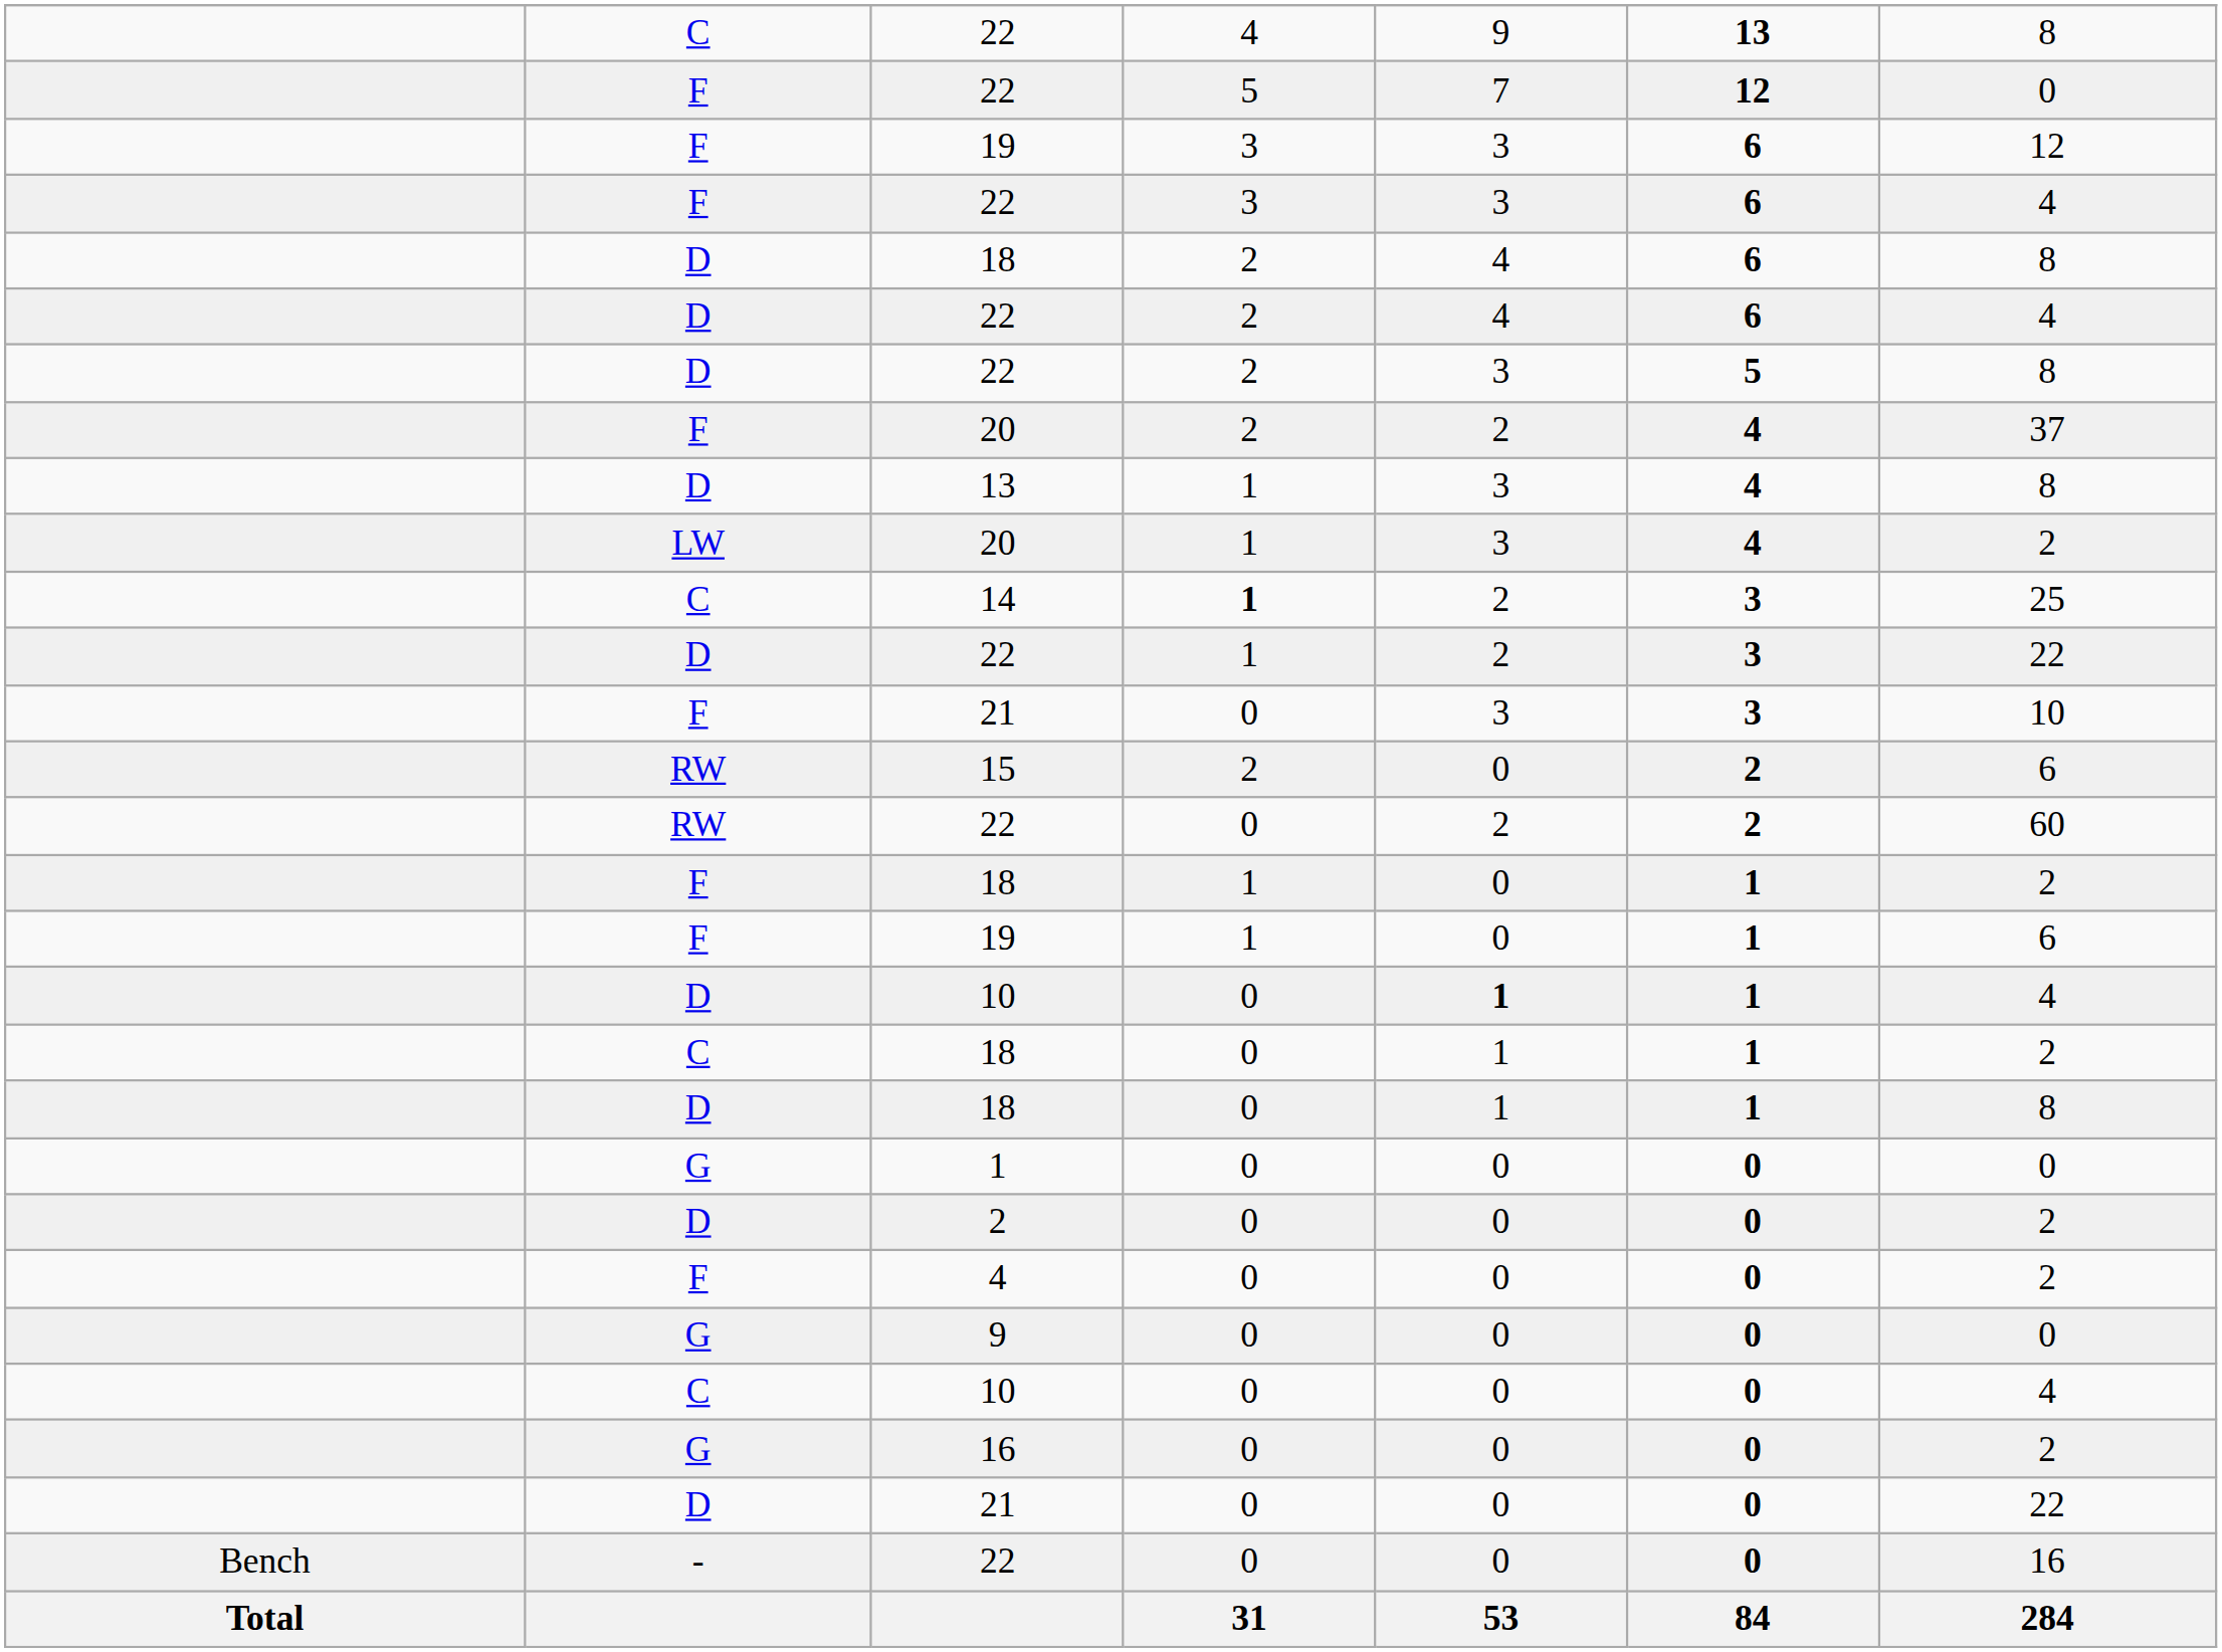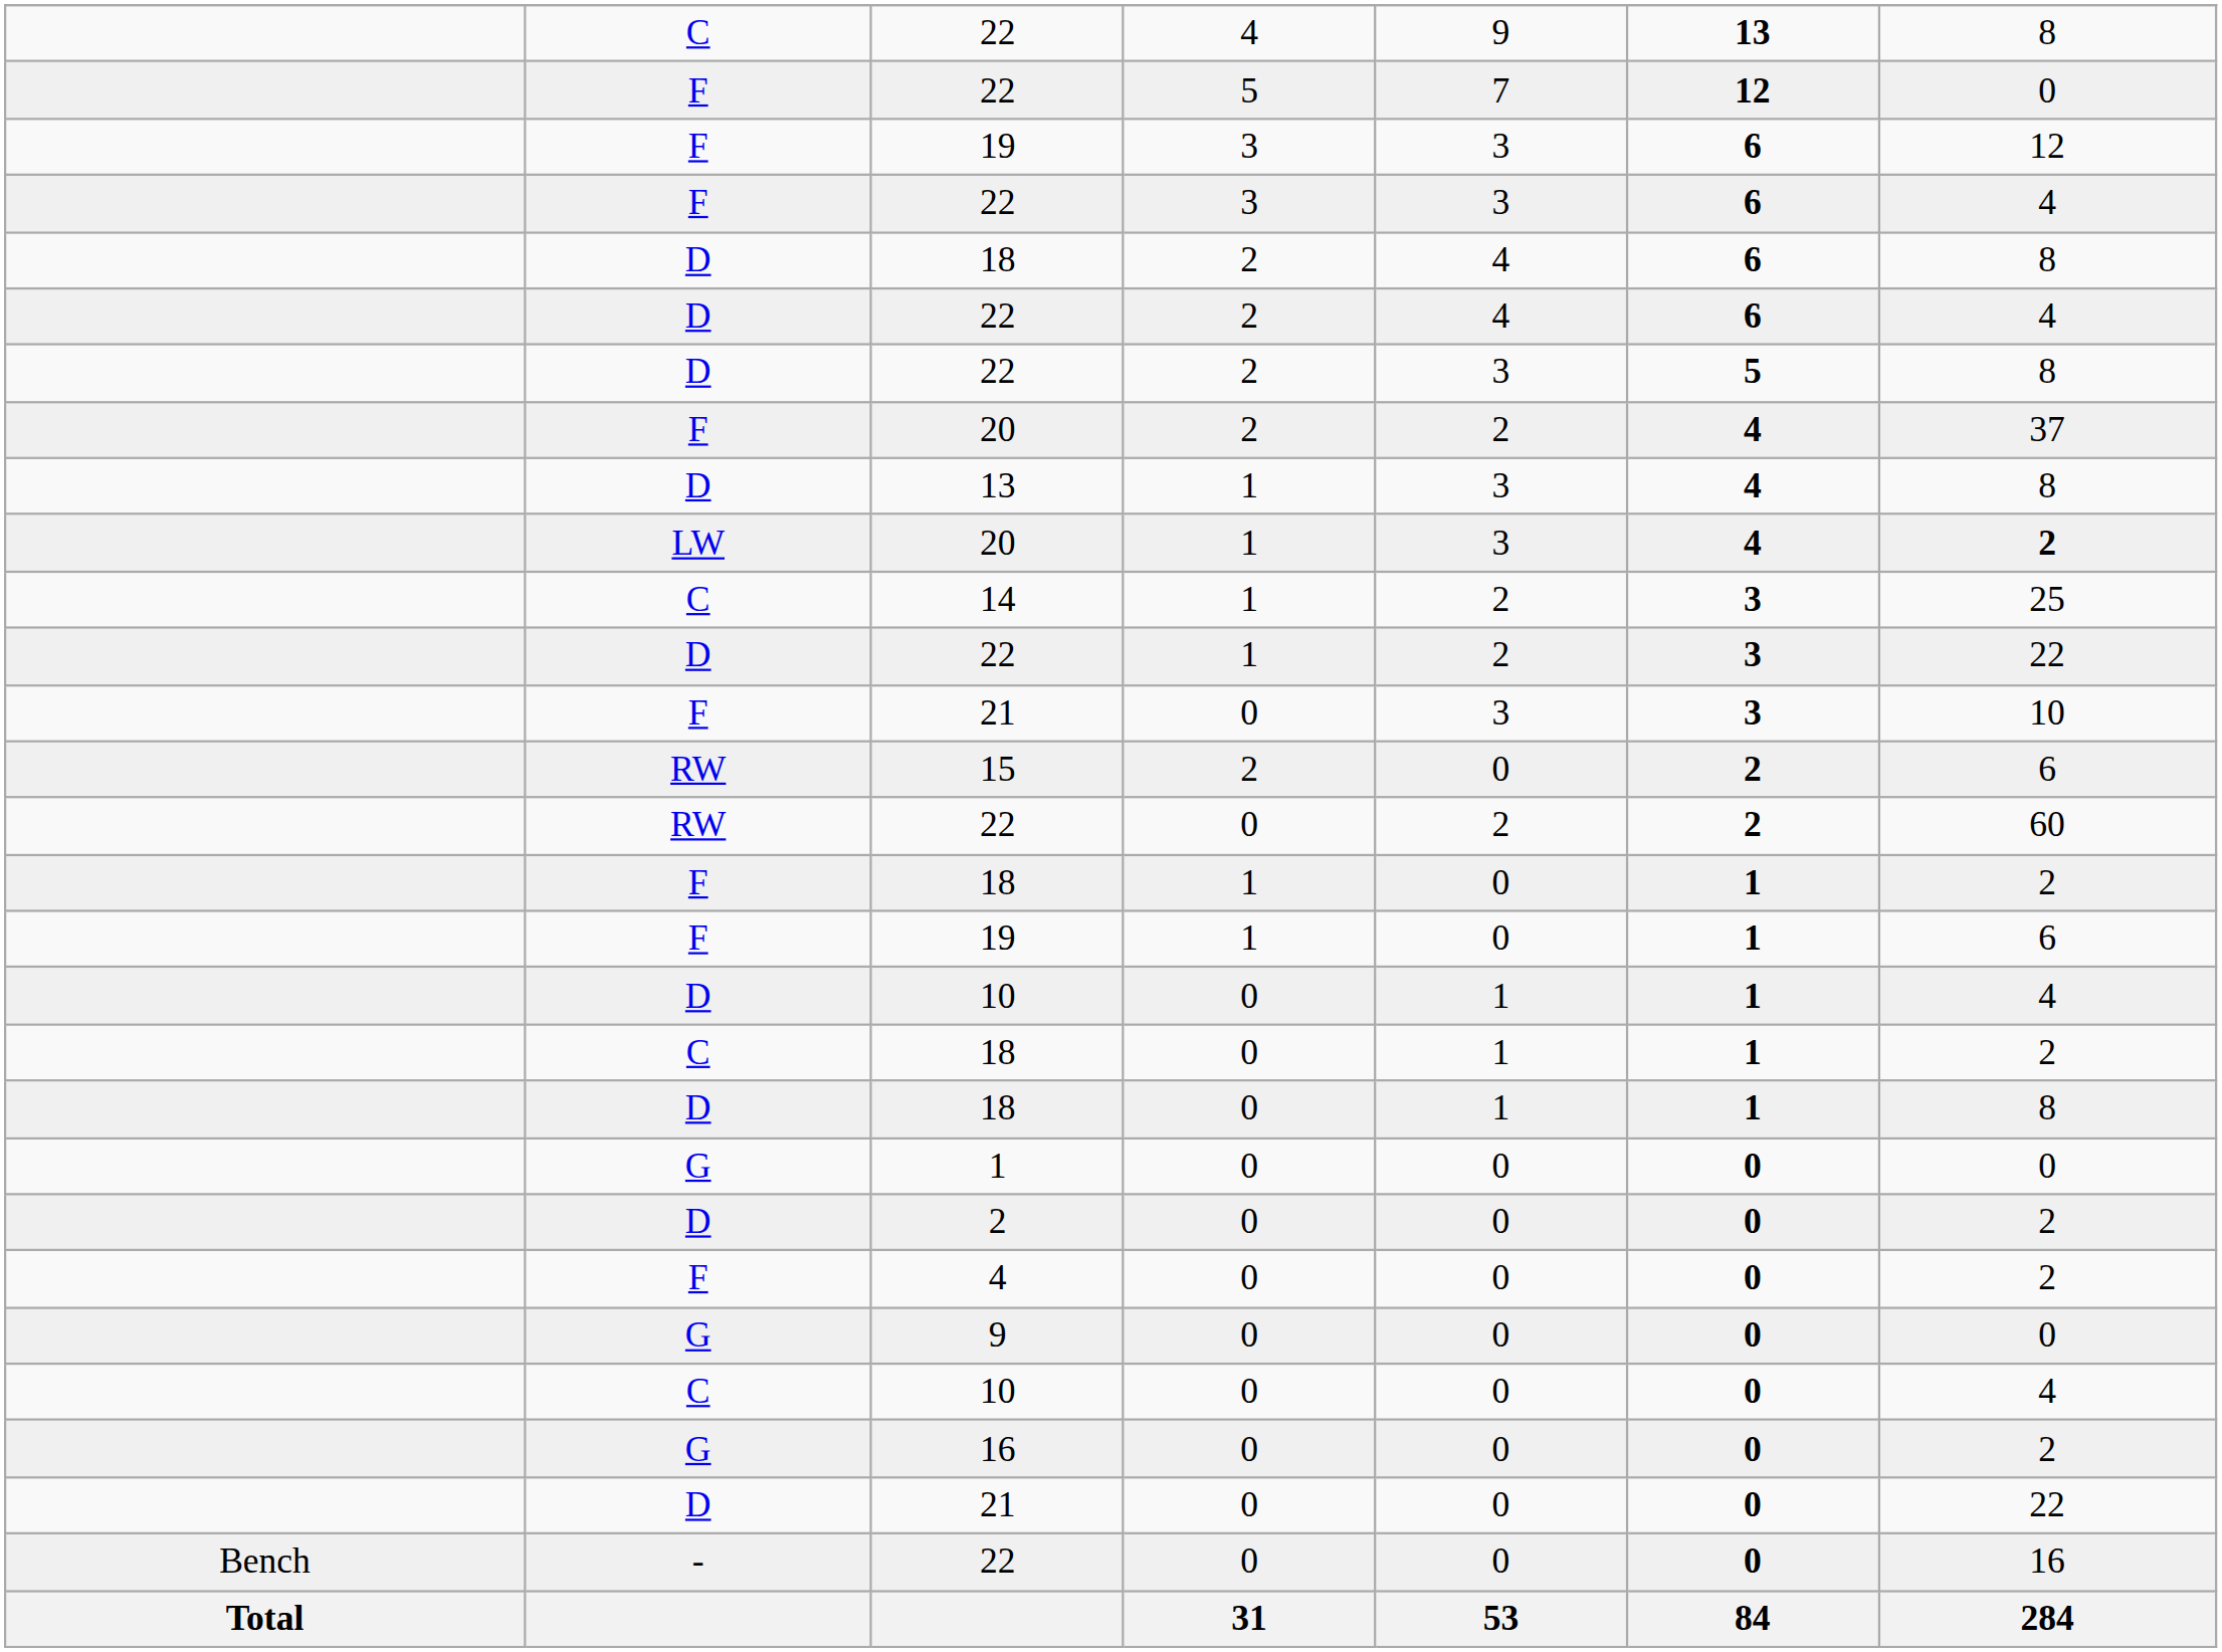LW / 20 | column 7: normal -> bold
14 | column 4: bold -> normal
D / 10 | column 5: bold -> normal
